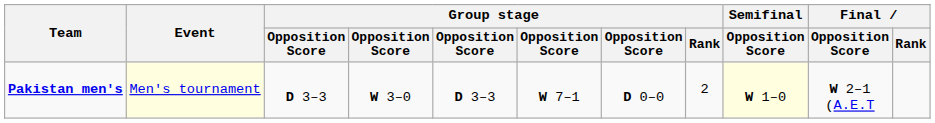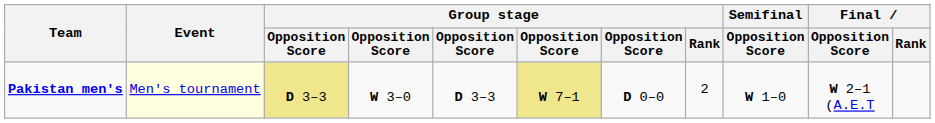Pakistan men's | column 3: no background -> khaki background
Pakistan men's | column 6: no background -> khaki background
Pakistan men's | Semifinal / Opposition Score: lightyellow background -> no background
